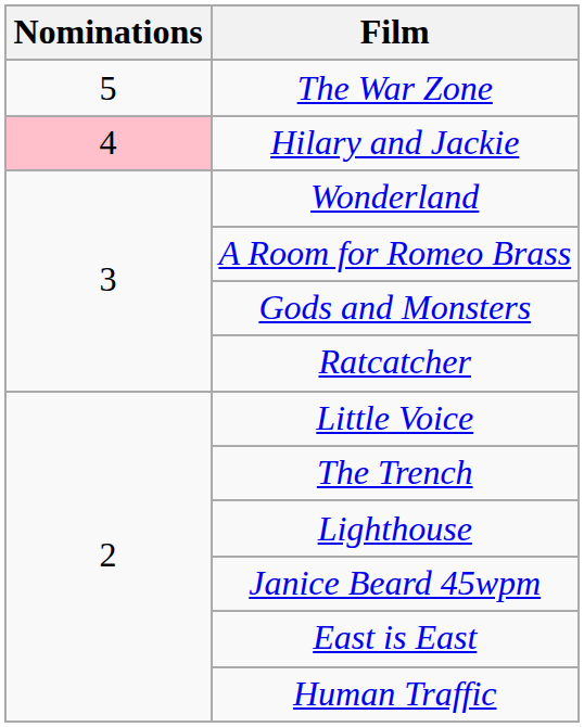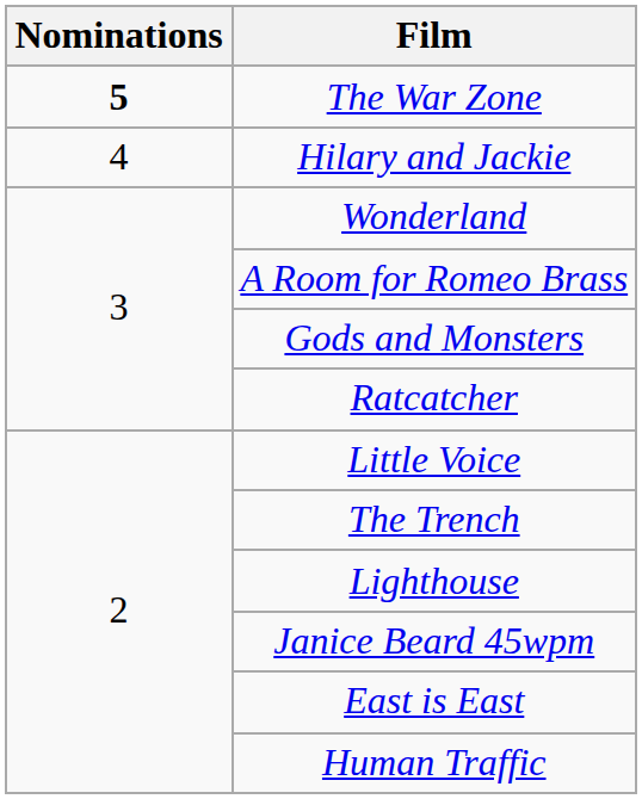The War Zone | Nominations: normal -> bold
Hilary and Jackie | Nominations: pink background -> no background
